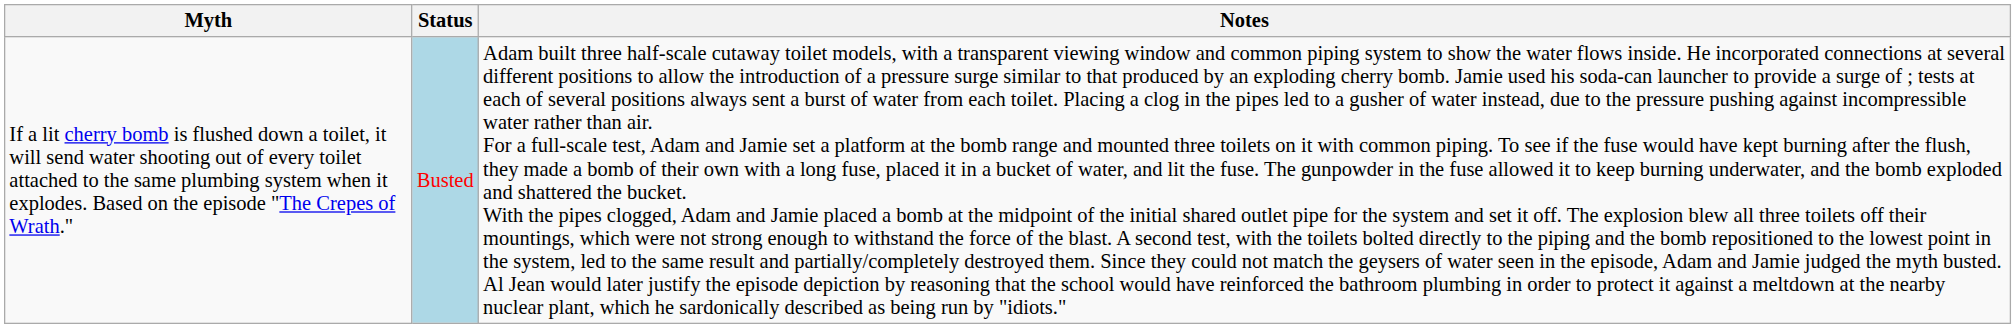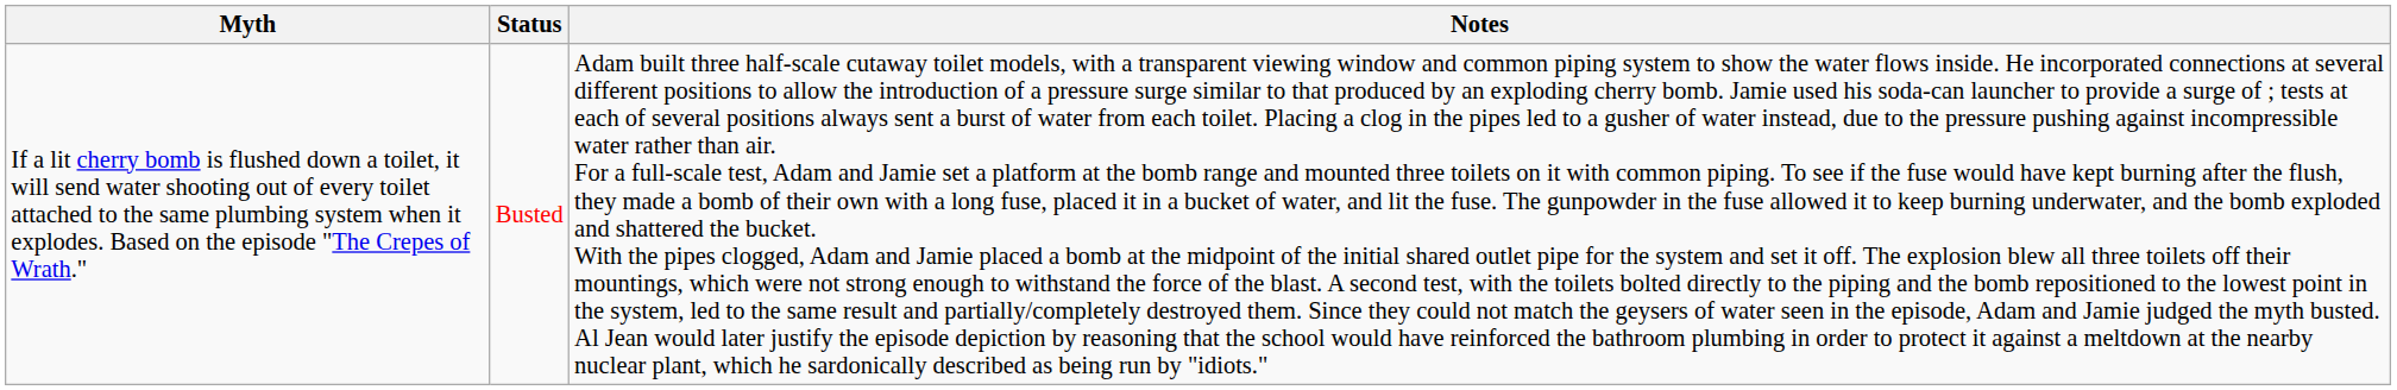row 2 | Status: lightblue background -> no background
